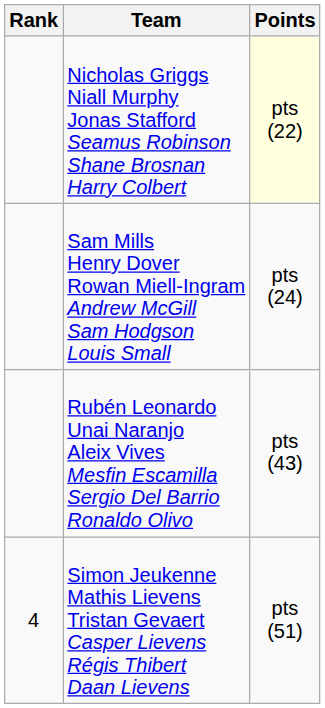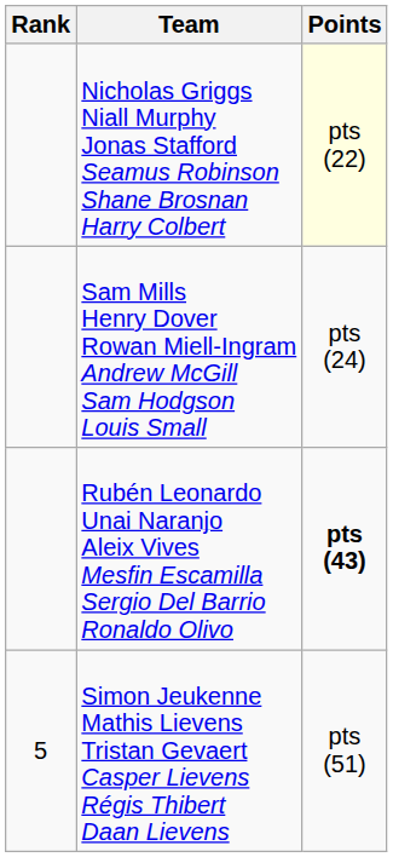row 4 | Points: normal -> bold
row 5 | Rank: 4 -> 5
